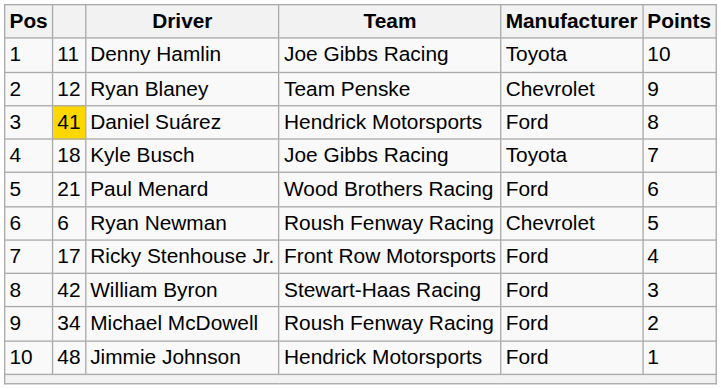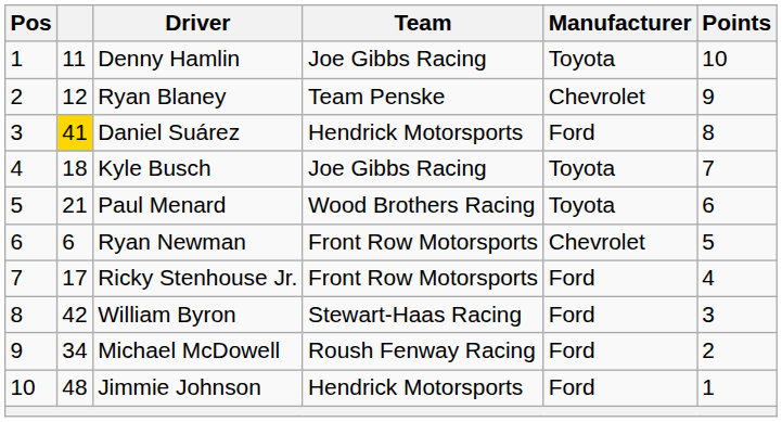Paul Menard | Manufacturer: Ford -> Toyota
Ryan Newman | Team: Roush Fenway Racing -> Front Row Motorsports
